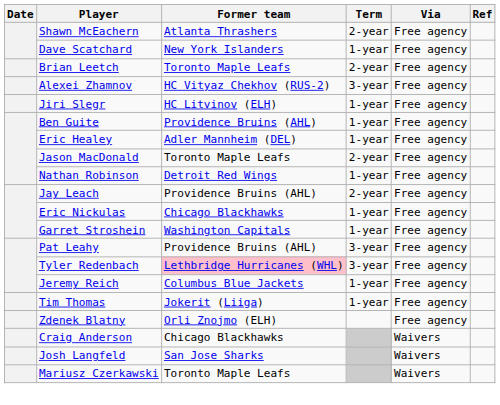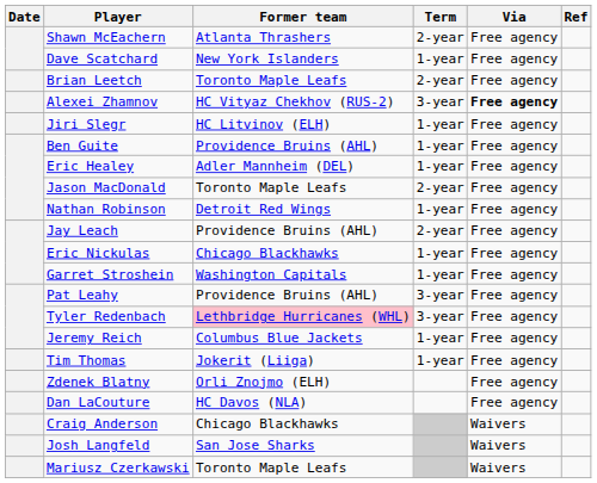Alexei Zhamnov | Via: normal -> bold
+ row: Dan LaCouture | HC Davos (NLA) | Free agency
